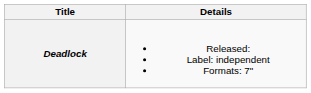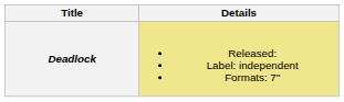Deadlock | Details: no background -> khaki background
